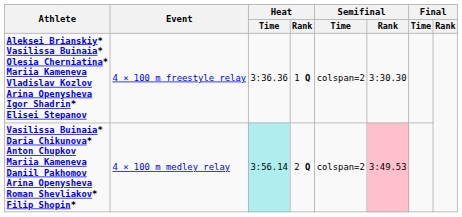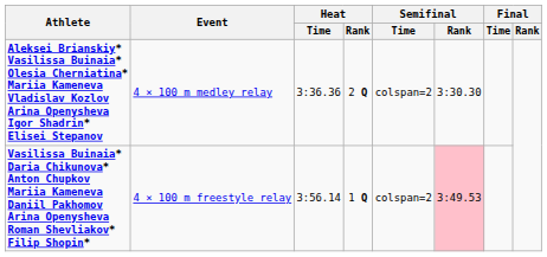row 3 | Event: 4 × 100 m freestyle relay -> 4 × 100 m medley relay
row 3 | Heat / Rank: 1 Q -> 2 Q
row 4 | Event: 4 × 100 m medley relay -> 4 × 100 m freestyle relay
row 4 | Heat / Time: paleturquoise background -> no background
row 4 | Heat / Rank: 2 Q -> 1 Q
